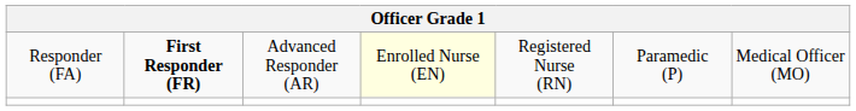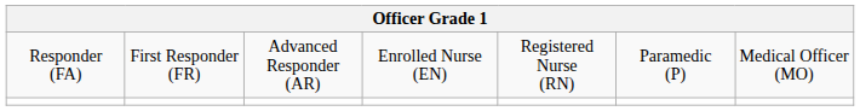Responder (FA) | column 2: bold -> normal
Responder (FA) | column 4: lightyellow background -> no background
